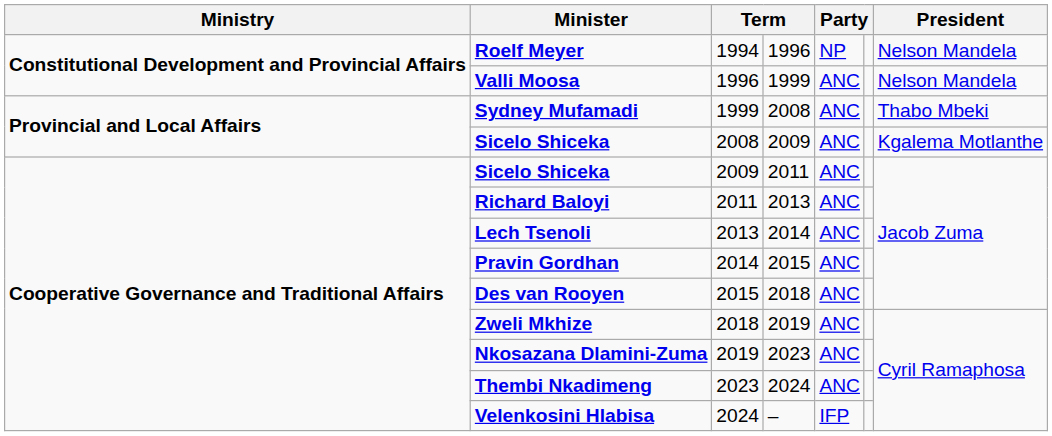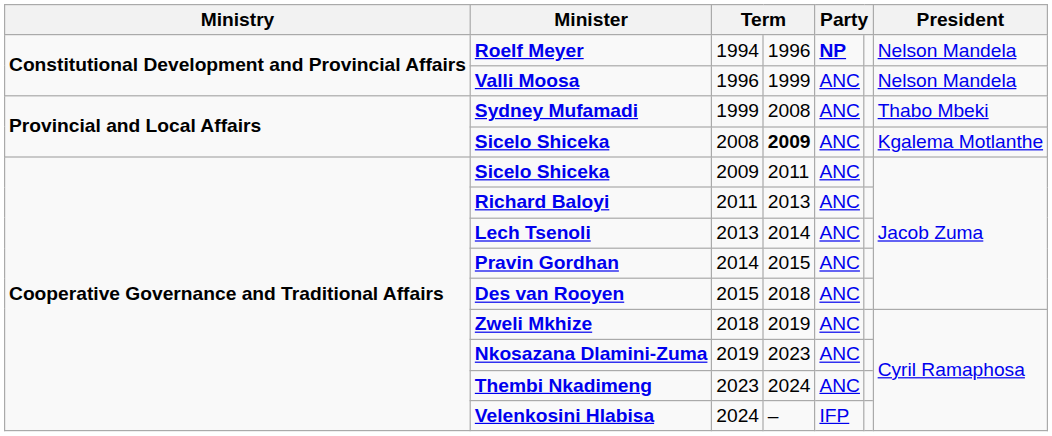Roelf Meyer | column 5: normal -> bold
Sicelo Shiceka / 2008 | column 4: normal -> bold
